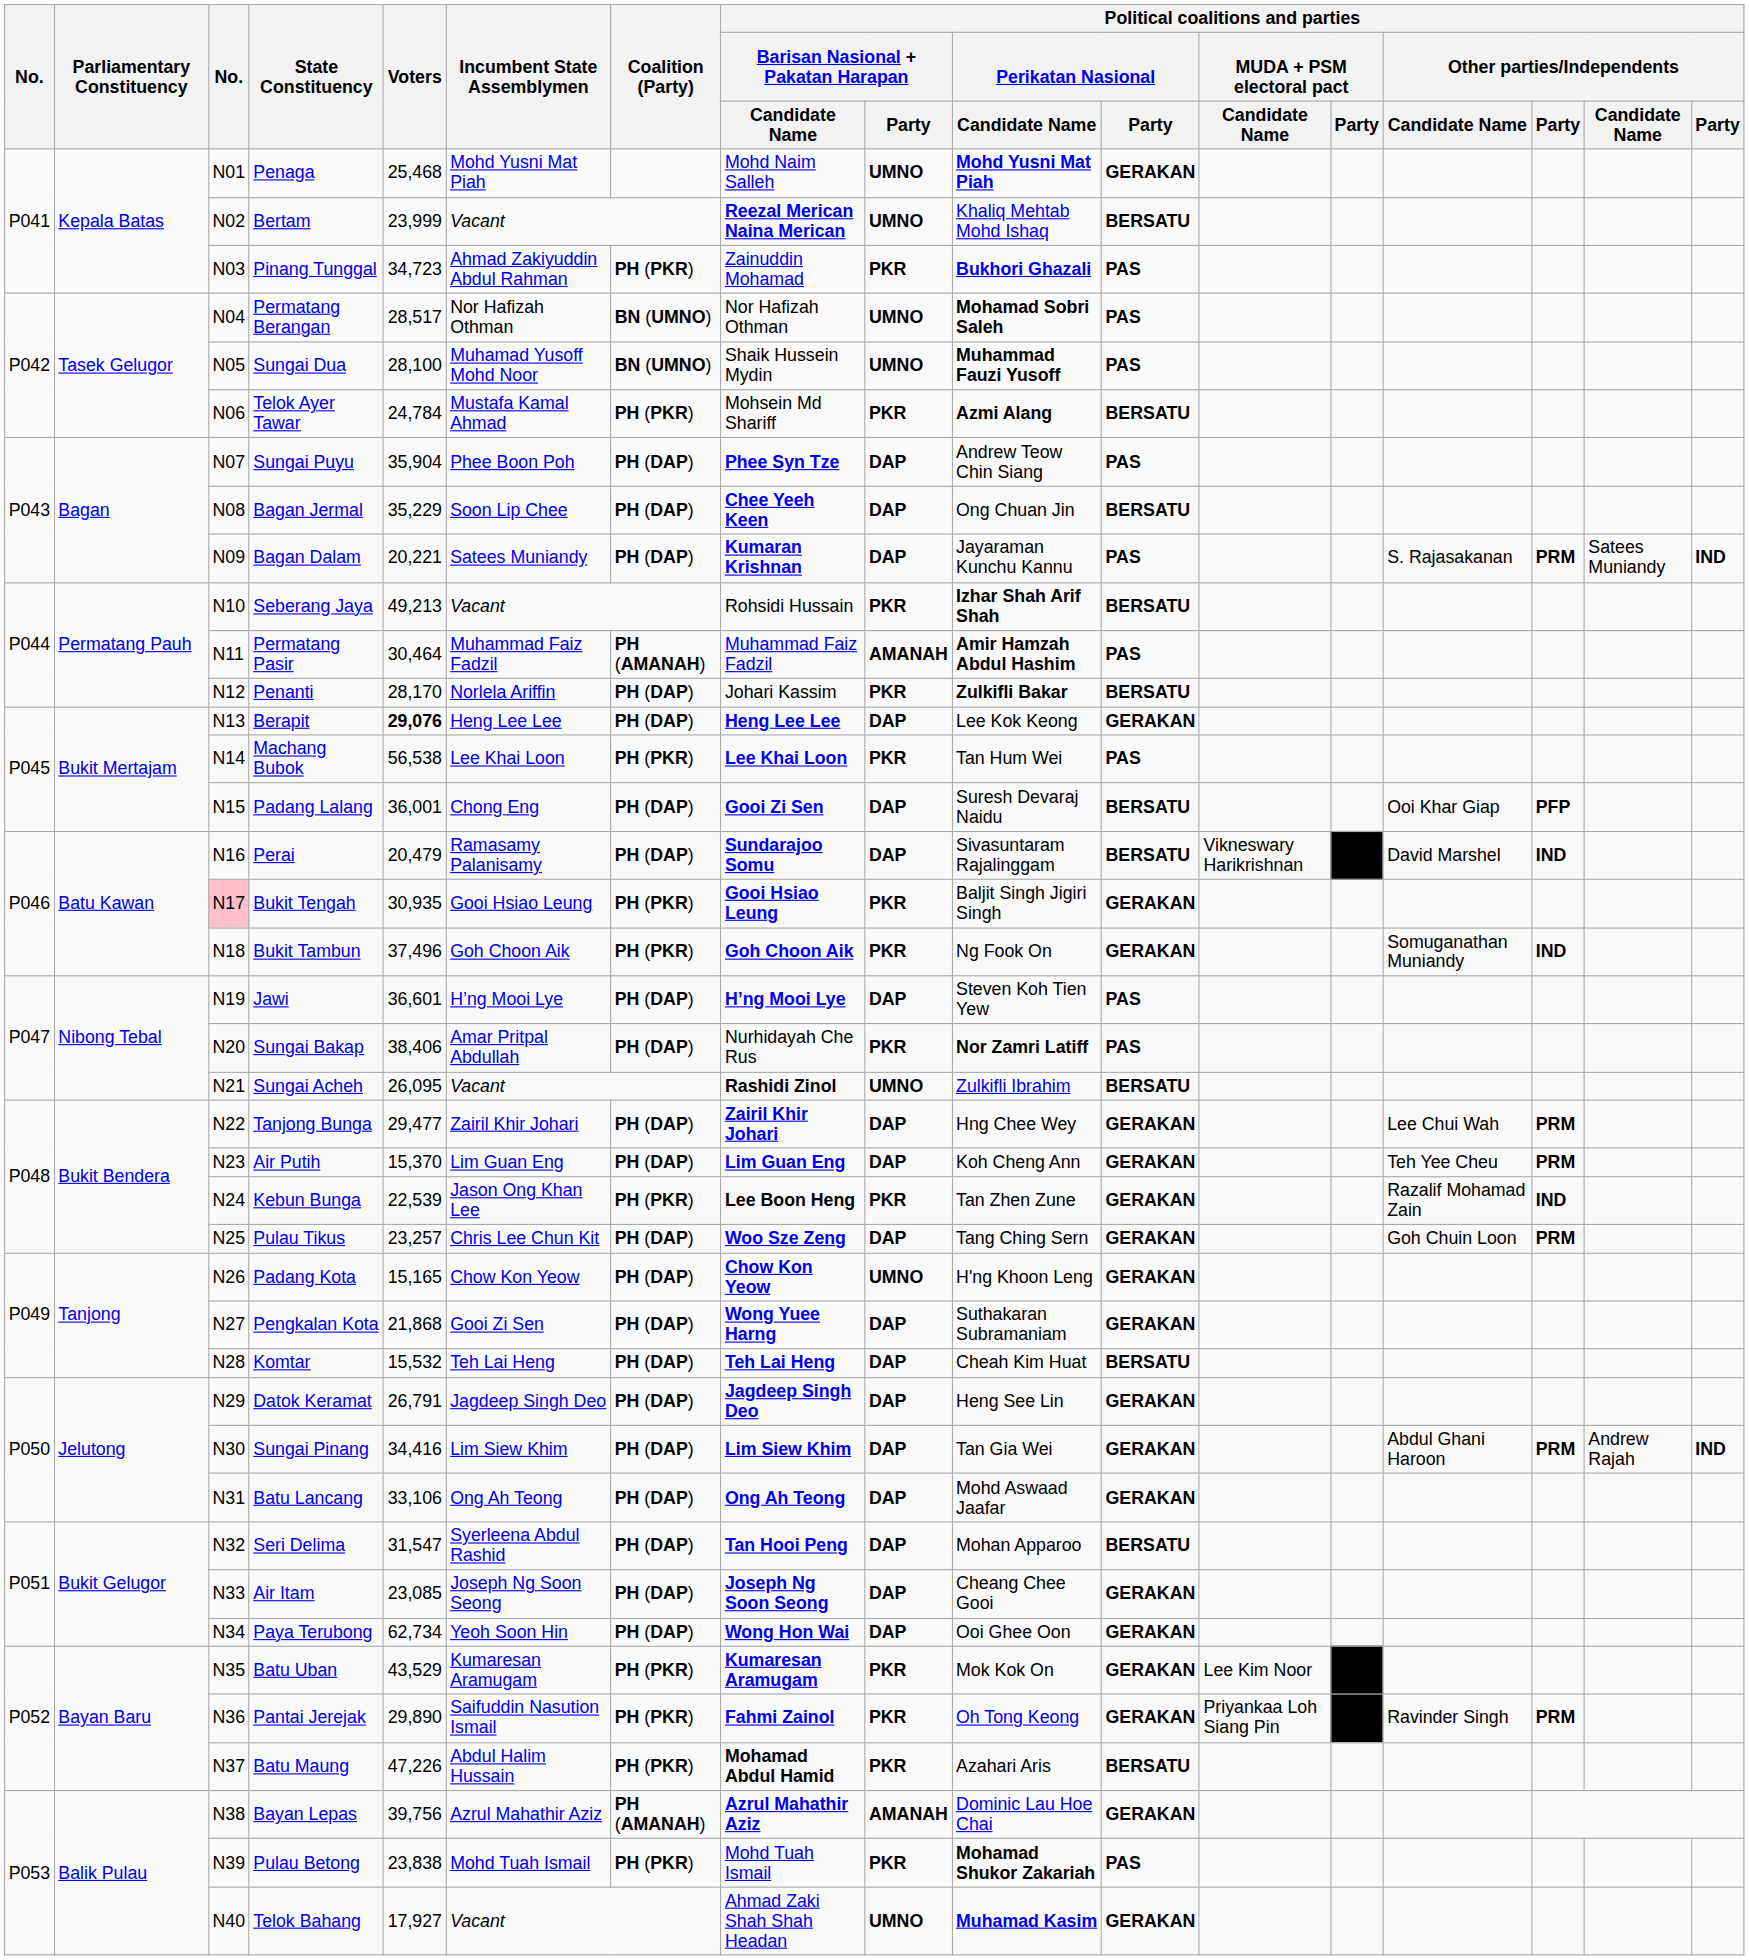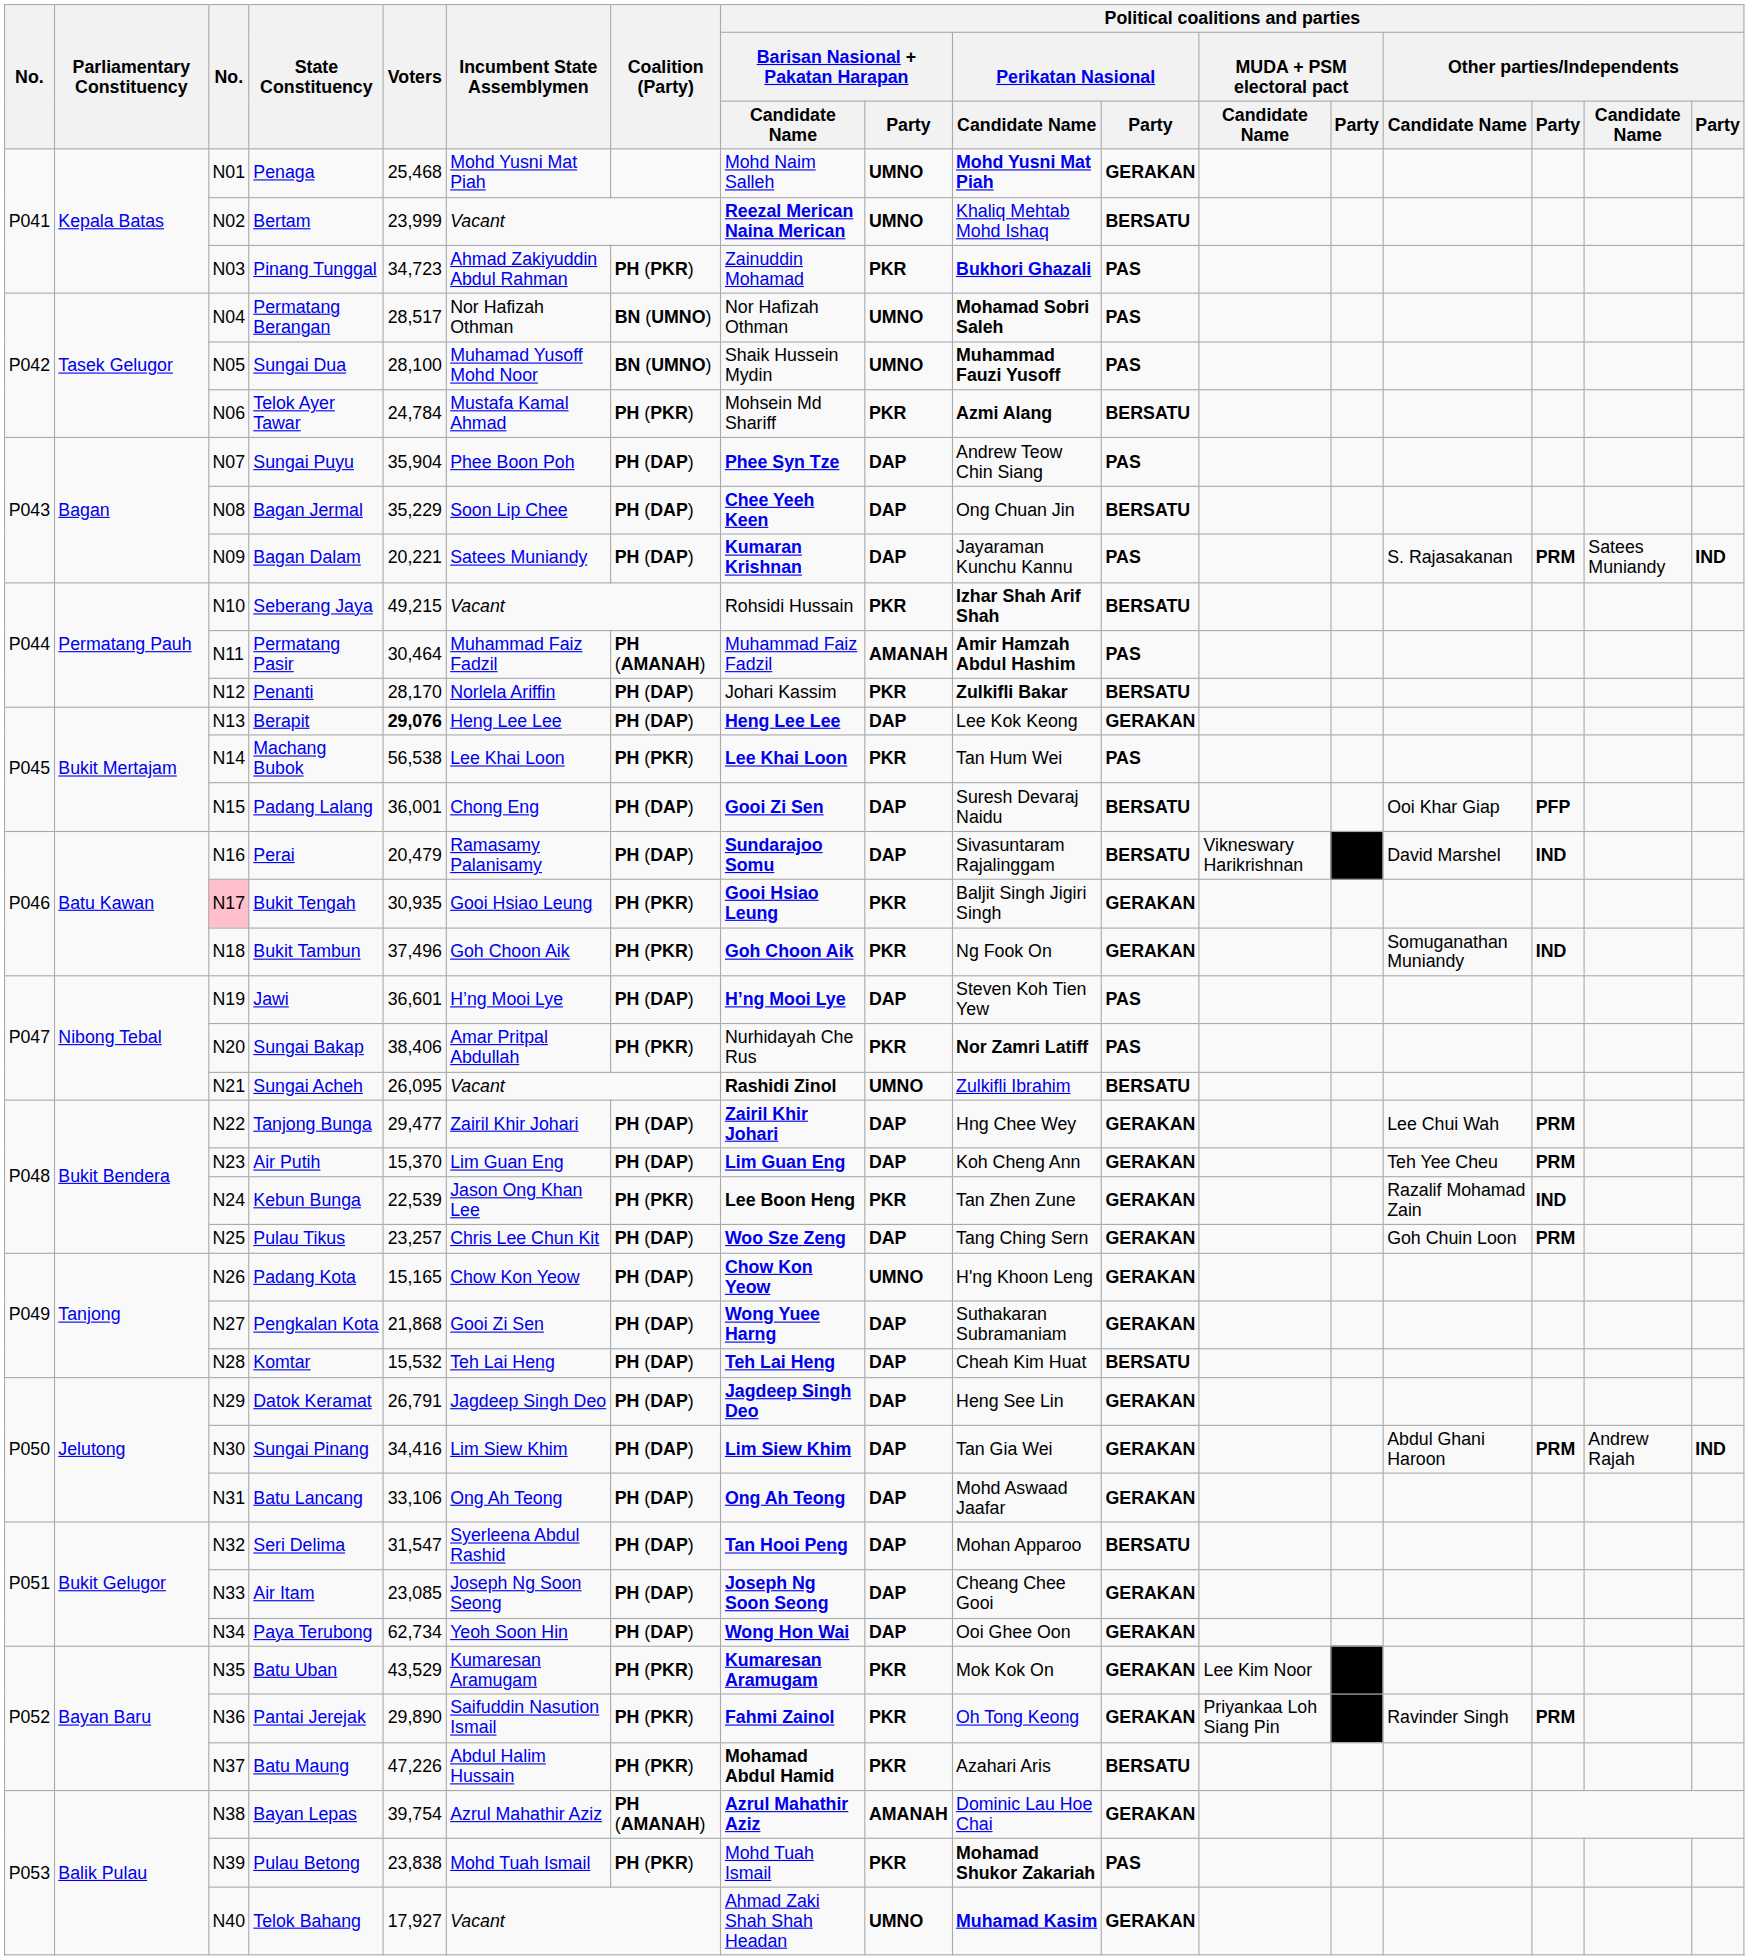Seberang Jaya | Voters: 49,213 -> 49,215
Sungai Bakap | Coalition (Party): PH (DAP) -> PH (PKR)
Bayan Lepas | Voters: 39,756 -> 39,754
